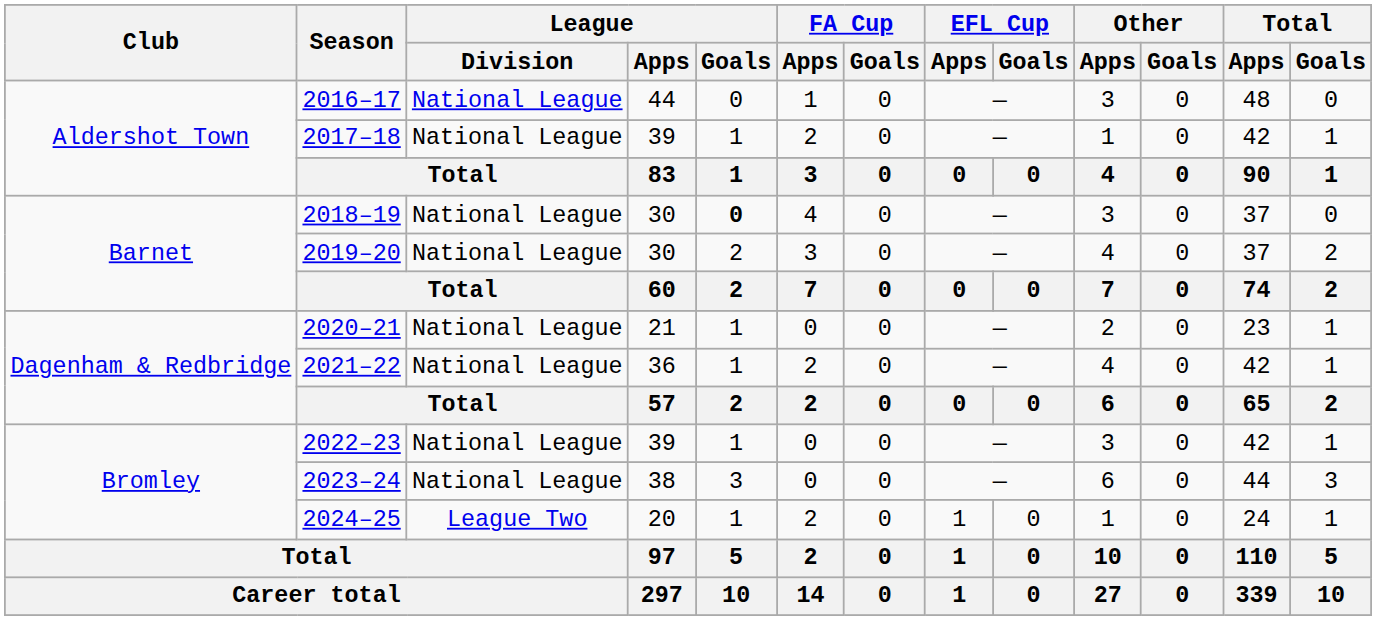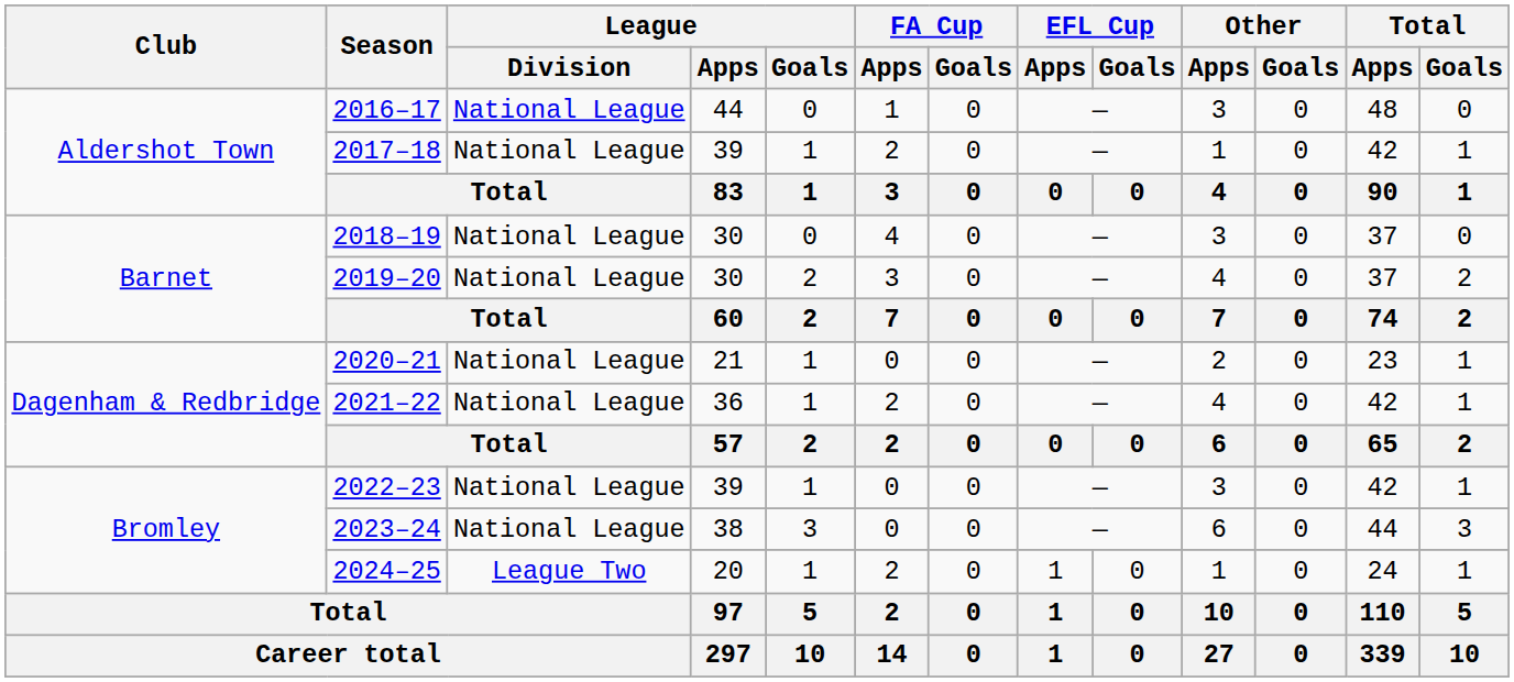2018–19 | League / Goals: bold -> normal
